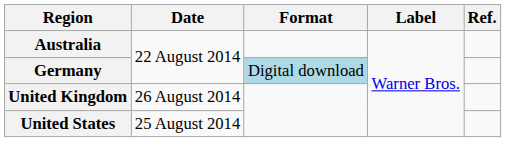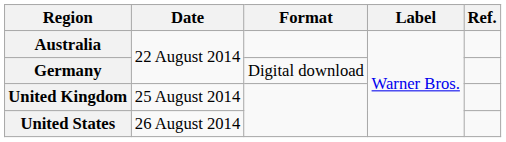Germany | Format: lightblue background -> no background
United Kingdom | Date: 26 August 2014 -> 25 August 2014
United States | Date: 25 August 2014 -> 26 August 2014
